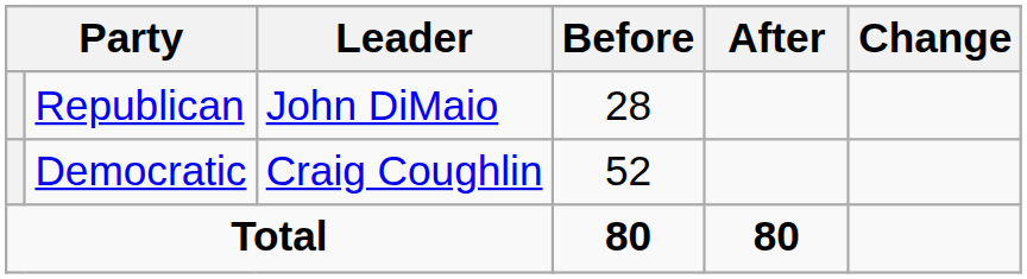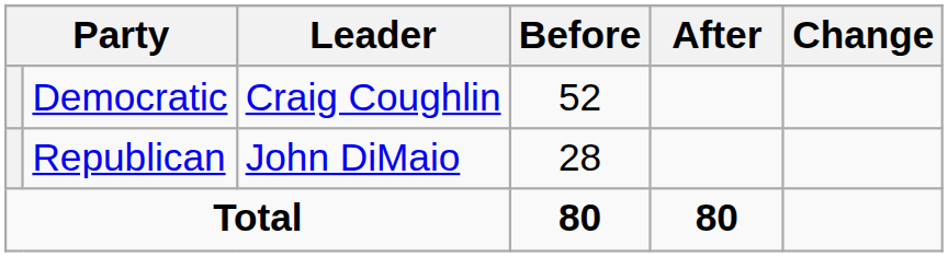rows swapped: Democratic <-> Republican
